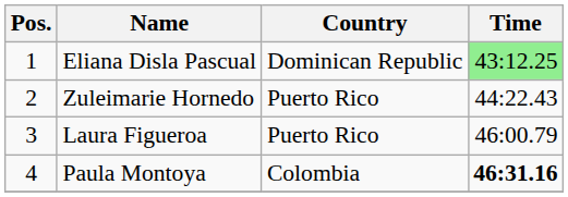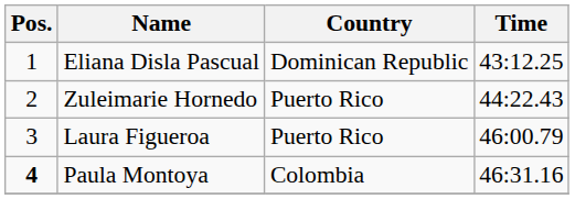Eliana Disla Pascual | Time: lightgreen background -> no background
Paula Montoya | Pos.: normal -> bold
Paula Montoya | Time: bold -> normal
